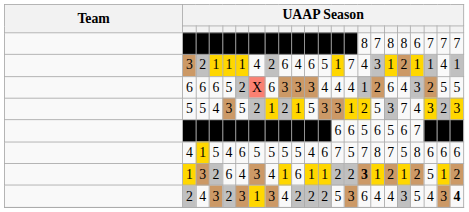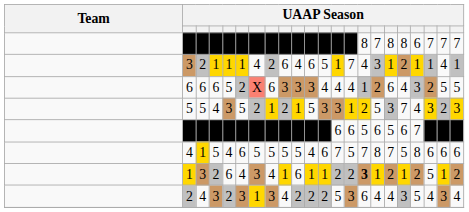row 10 | column 22: bold -> normal
